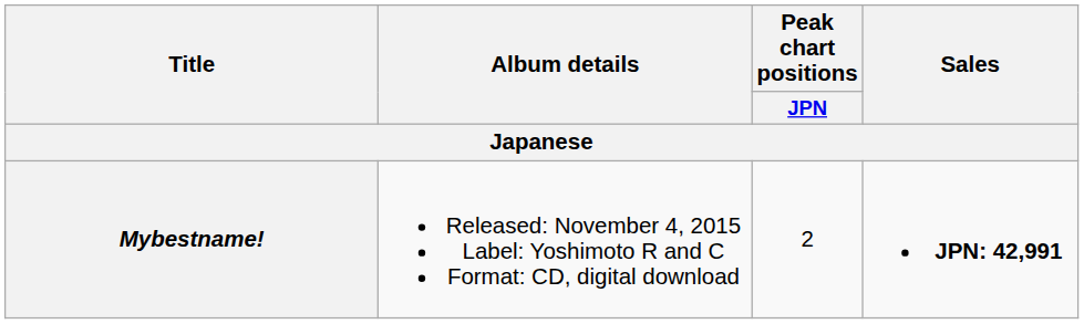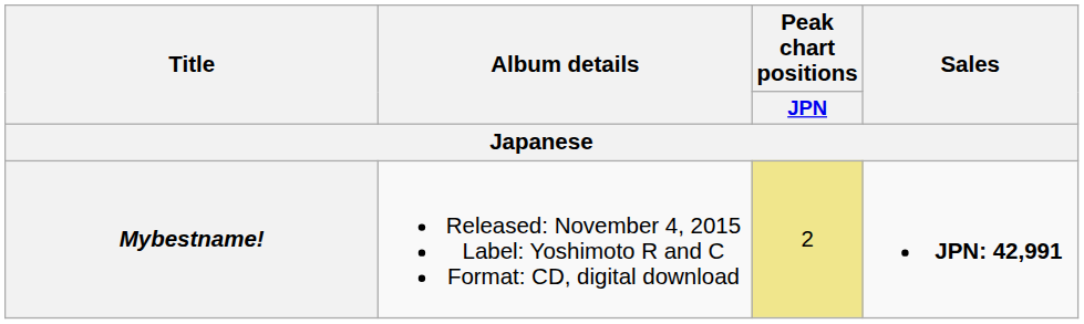Mybestname! | Peak chart positions / JPN: no background -> khaki background
